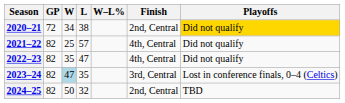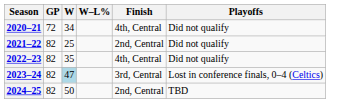- column: L | 38 | 57 | 47 | 35 | 32
2020–21 | Finish: 2nd, Central -> 4th, Central
2020–21 | Playoffs: gold background -> no background
2021–22 | Finish: 4th, Central -> 2nd, Central
